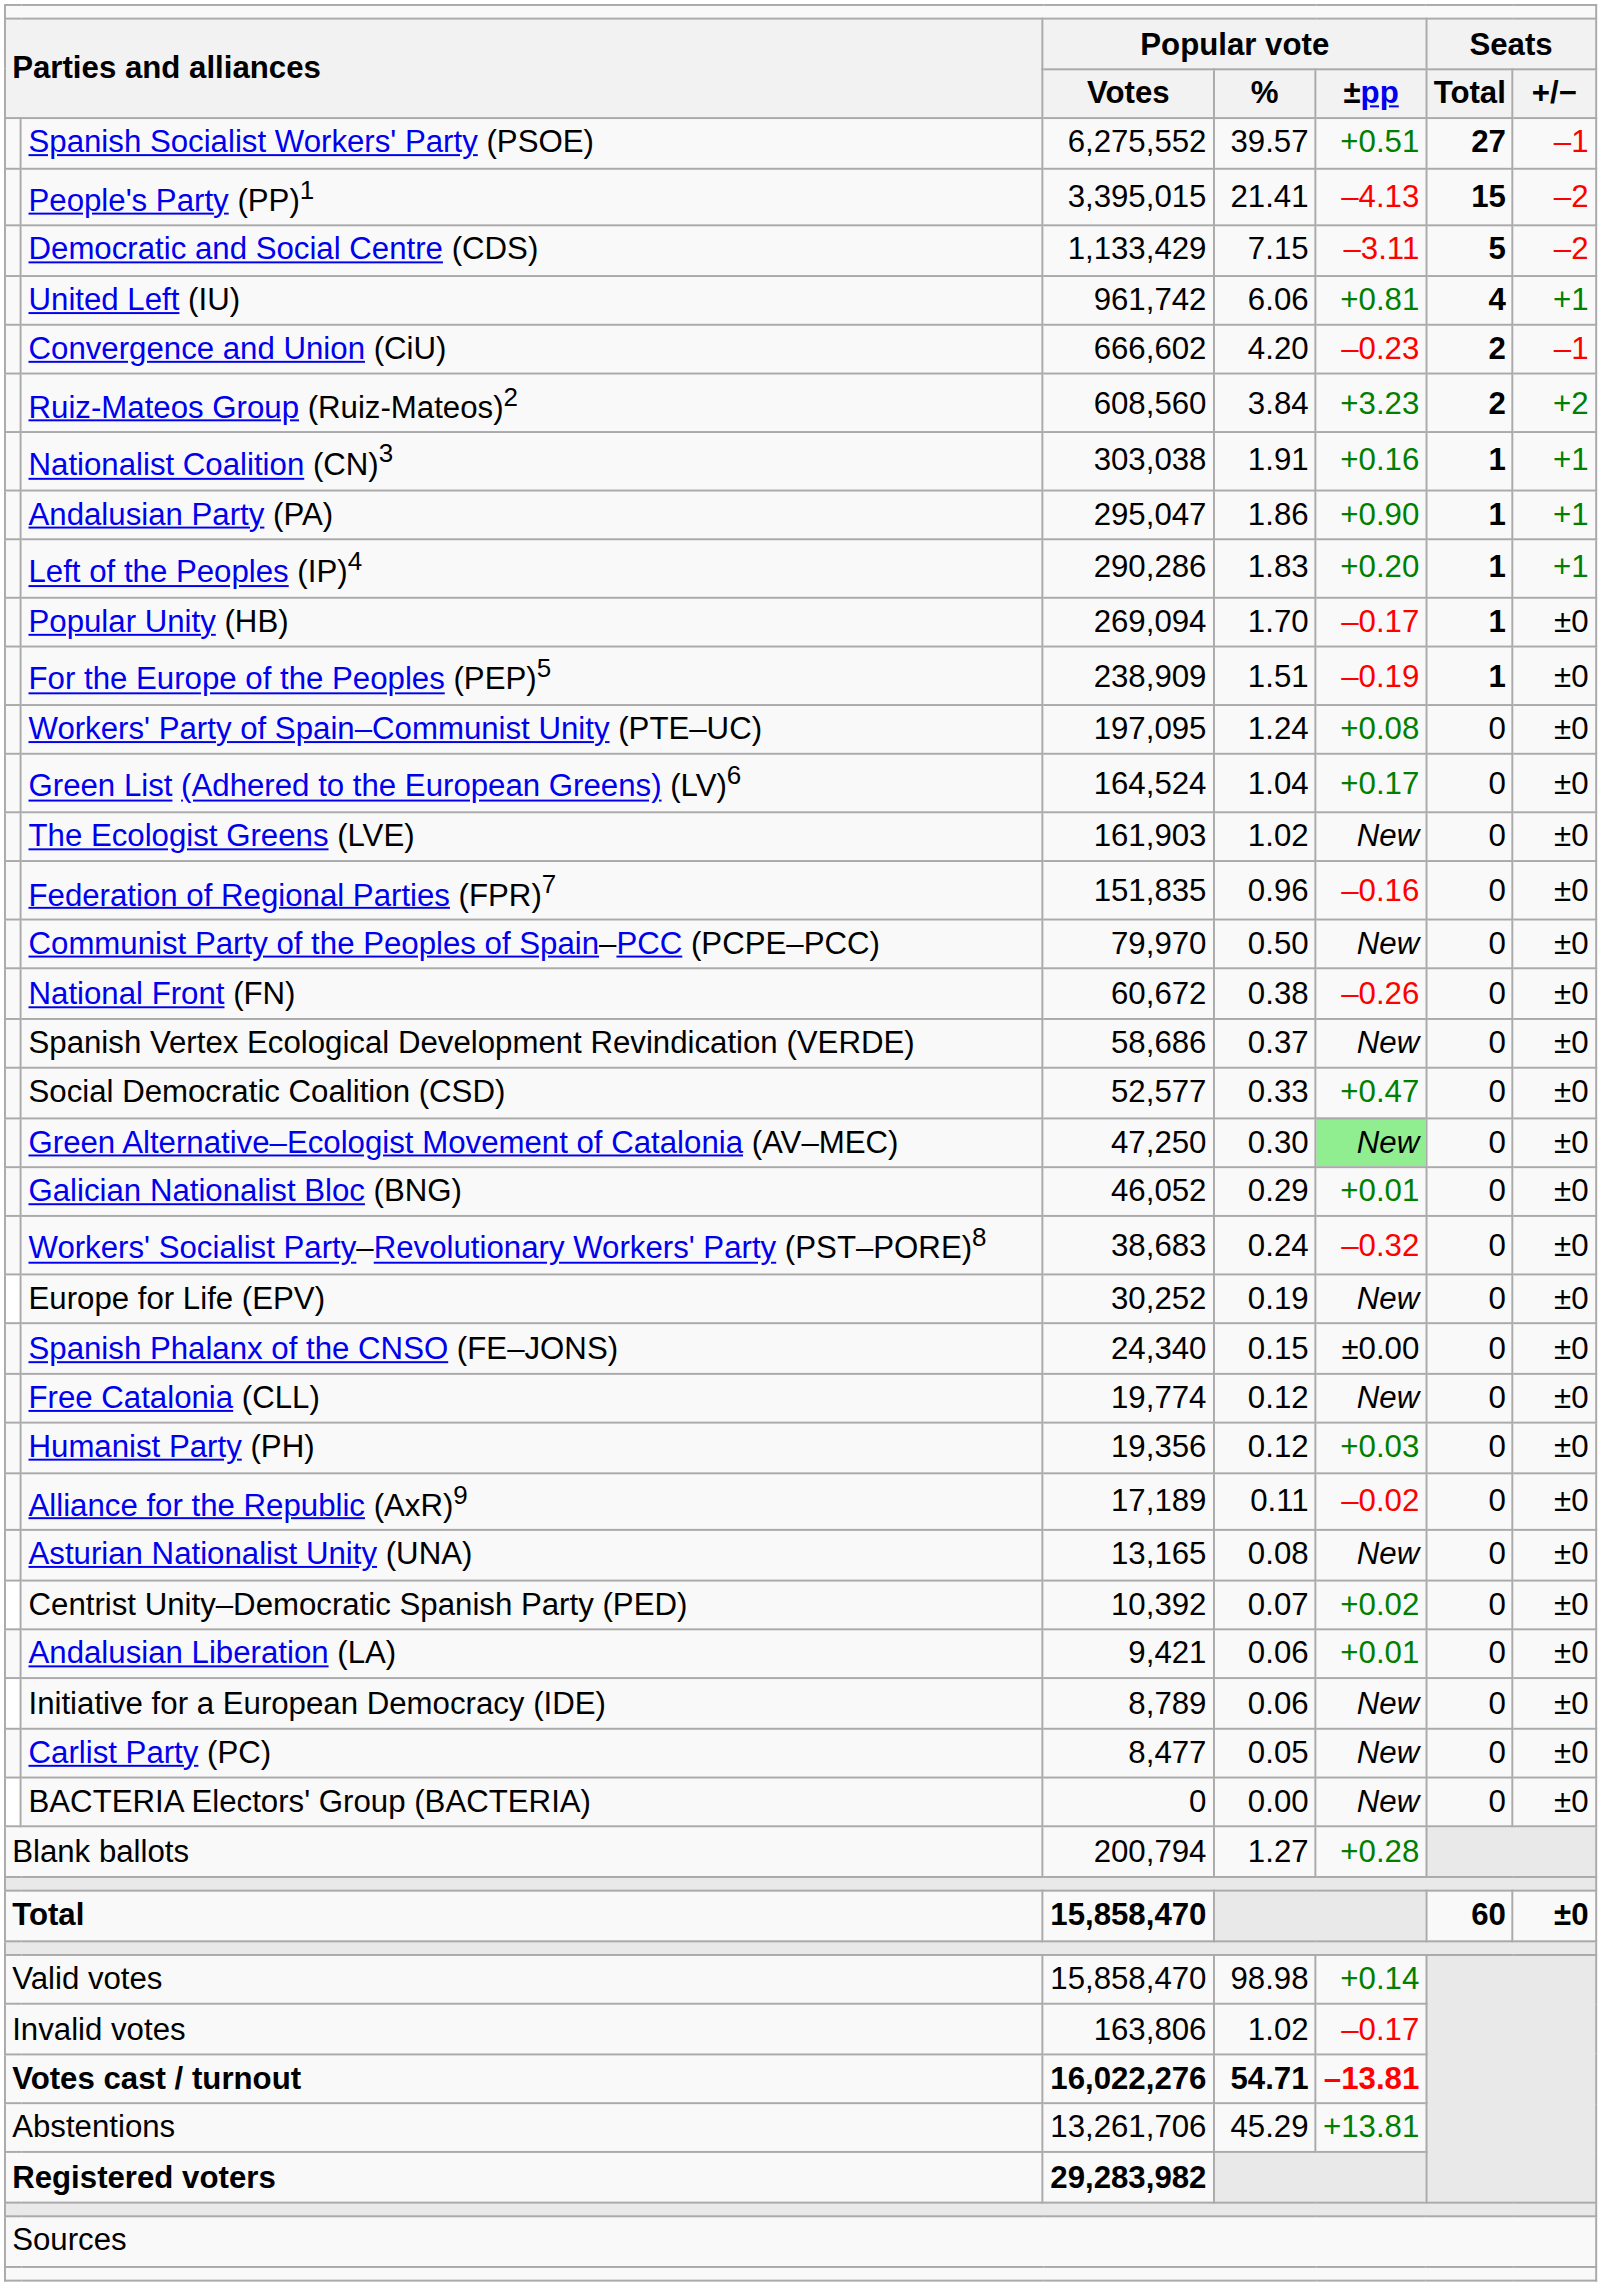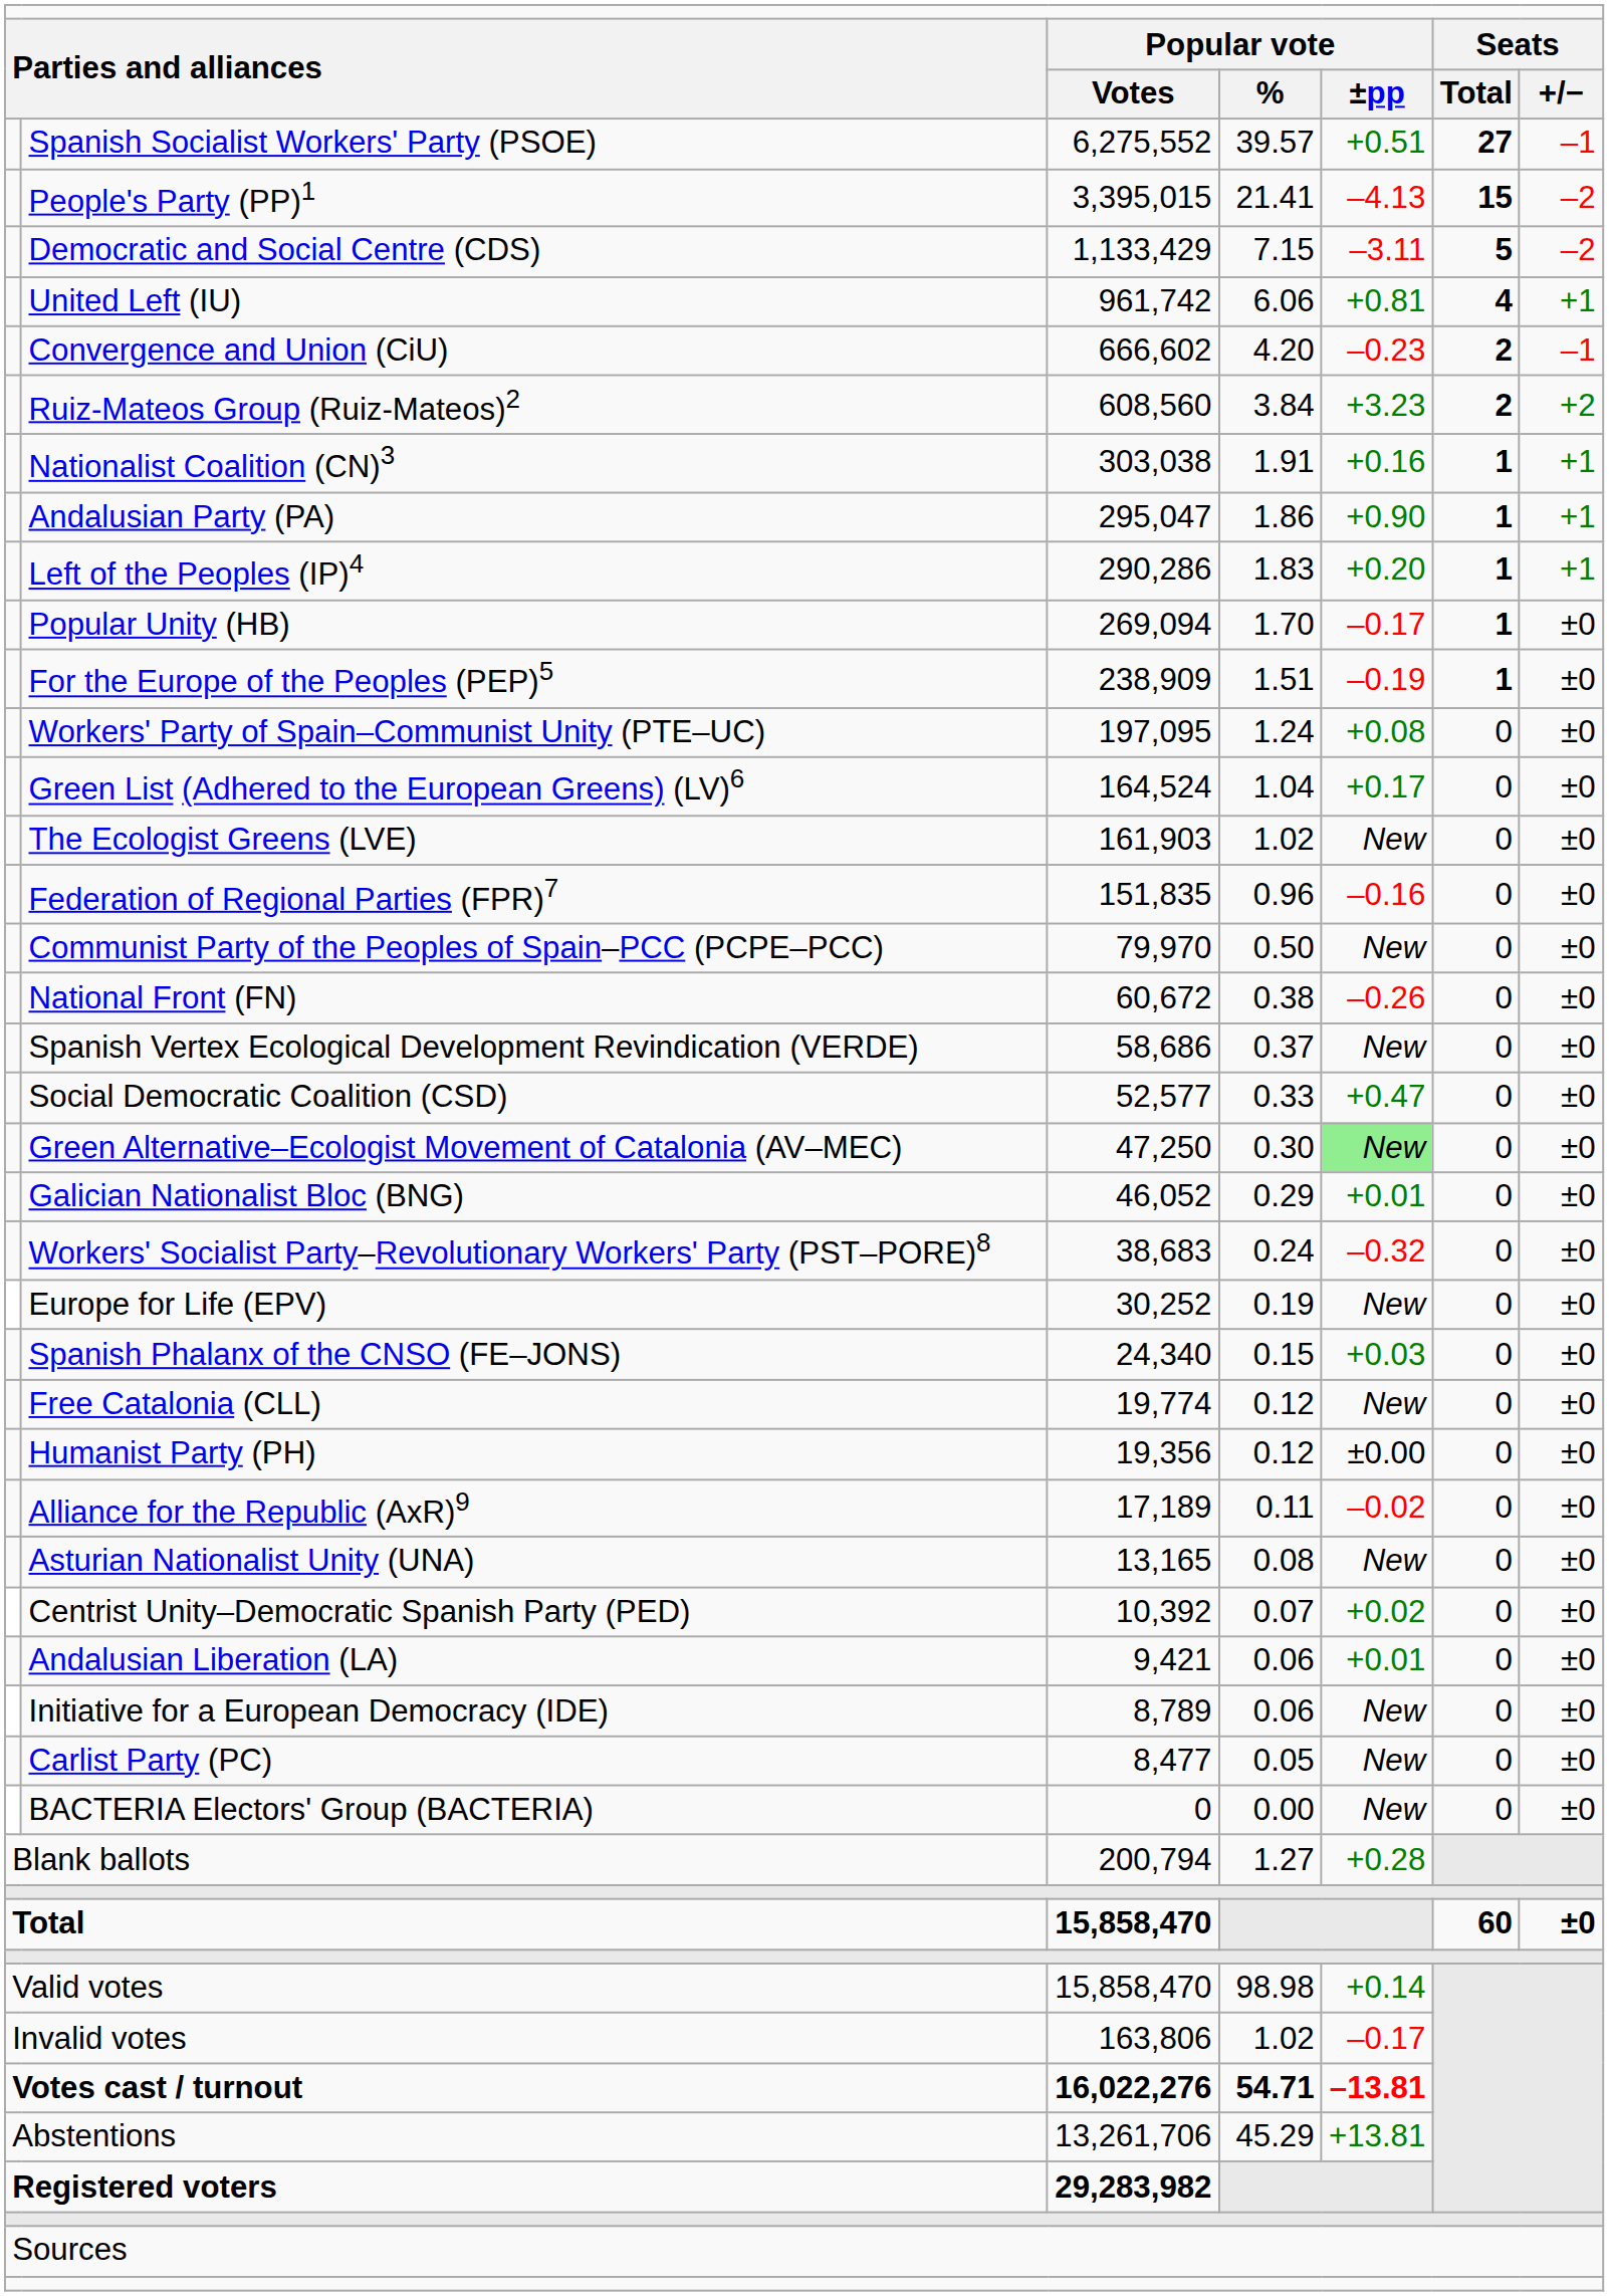Spanish Phalanx of the CNSO (FE–JONS) | column 5: ±0.00 -> +0.03
Humanist Party (PH) | column 5: +0.03 -> ±0.00
